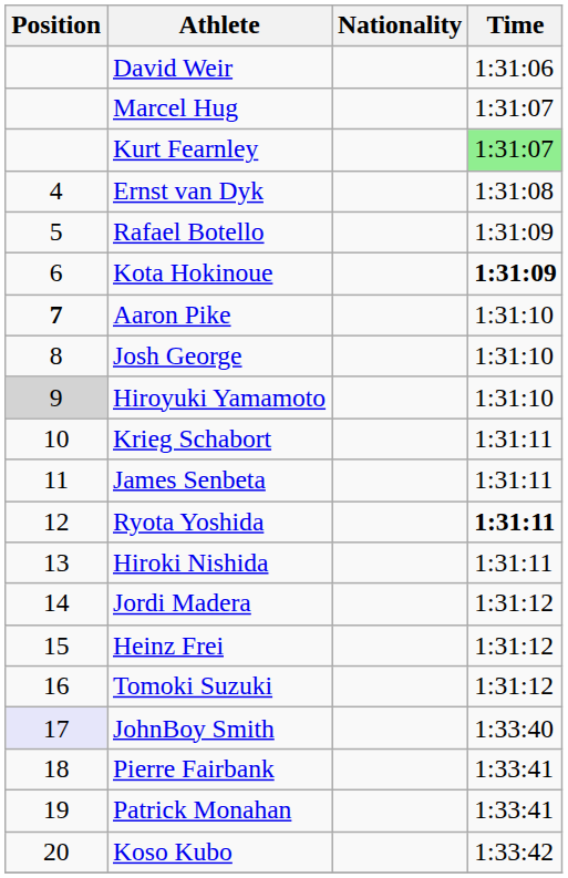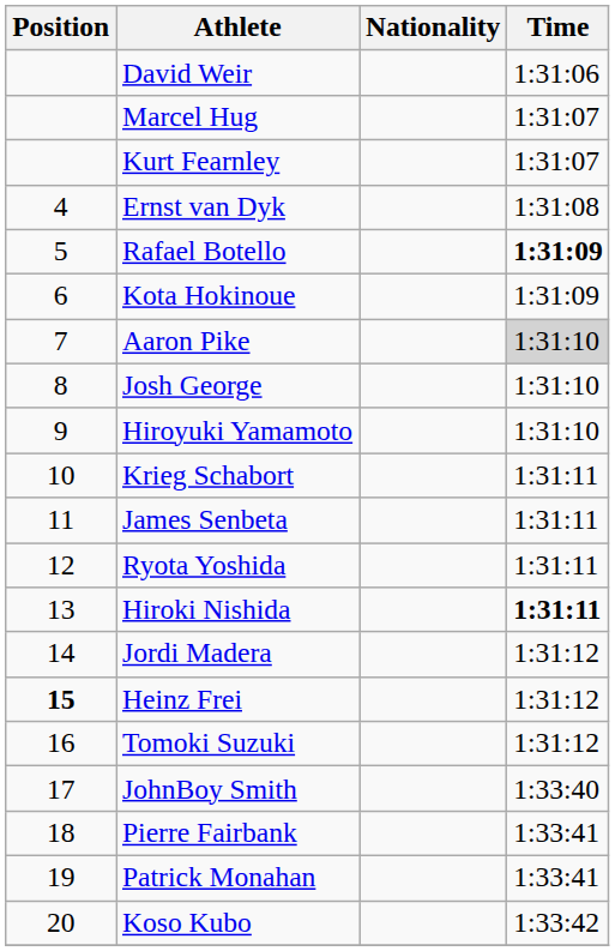Kurt Fearnley | Time: lightgreen background -> no background
Rafael Botello | Time: normal -> bold
Kota Hokinoue | Time: bold -> normal
Aaron Pike | Position: bold -> normal
Aaron Pike | Time: no background -> lightgrey background
Hiroyuki Yamamoto | Position: lightgrey background -> no background
Ryota Yoshida | Time: bold -> normal
Hiroki Nishida | Time: normal -> bold
Heinz Frei | Position: normal -> bold
JohnBoy Smith | Position: lavender background -> no background
